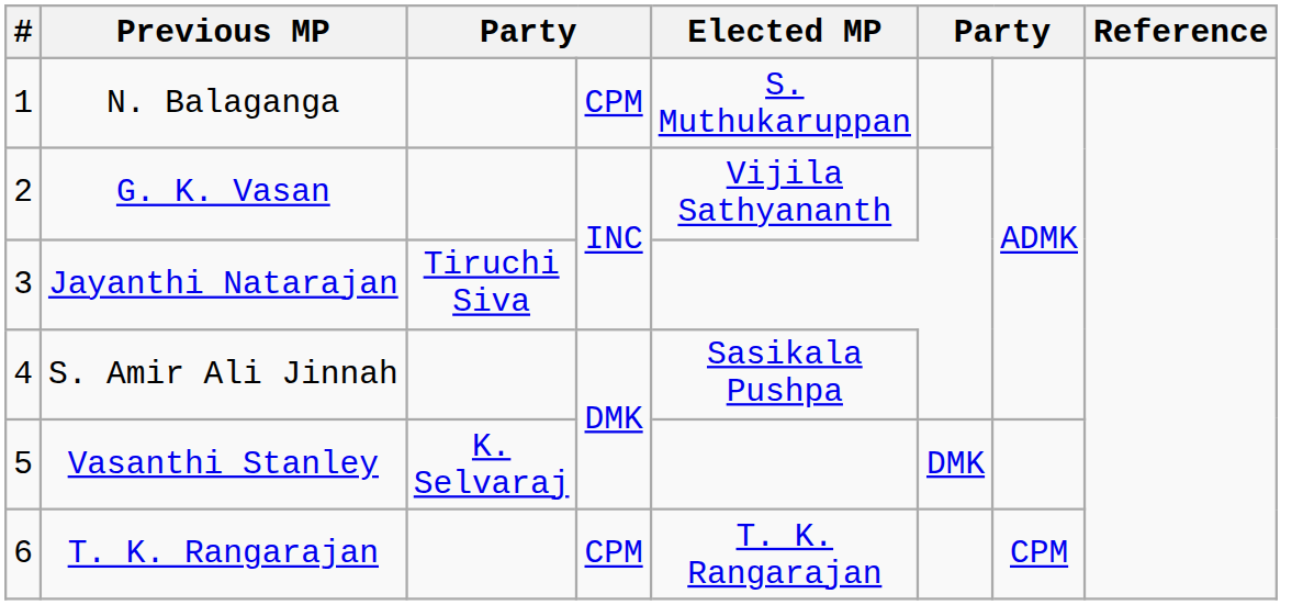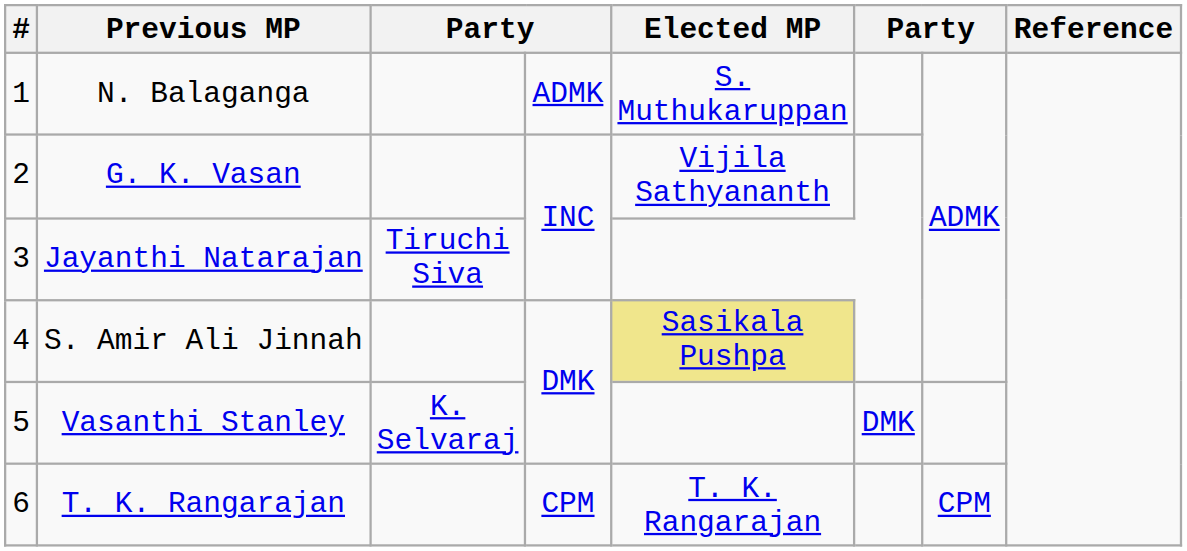N. Balaganga | column 4: CPM -> ADMK
S. Amir Ali Jinnah | Elected MP: no background -> khaki background
